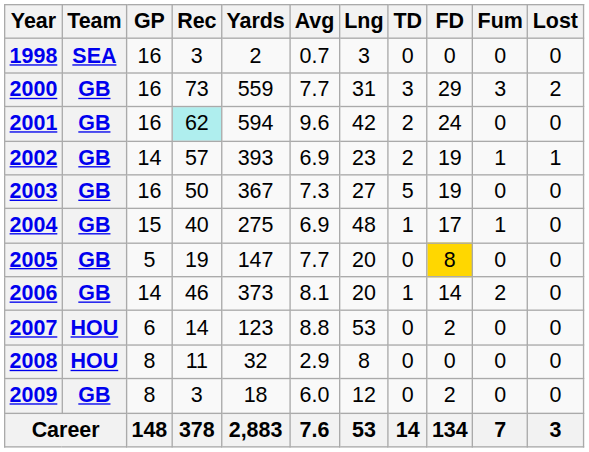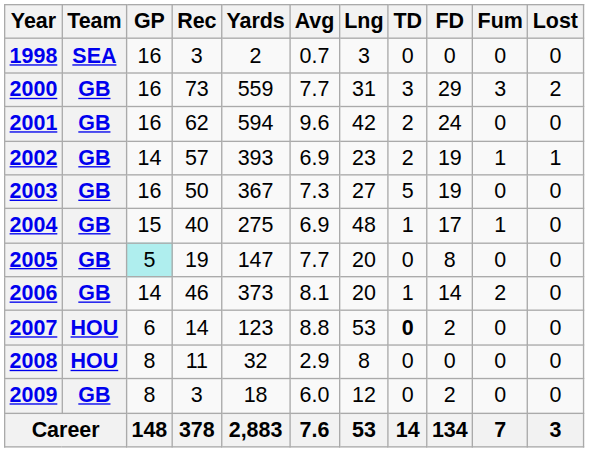2001 | Rec: paleturquoise background -> no background
2005 | GP: no background -> paleturquoise background
2005 | FD: gold background -> no background
2007 | TD: normal -> bold
